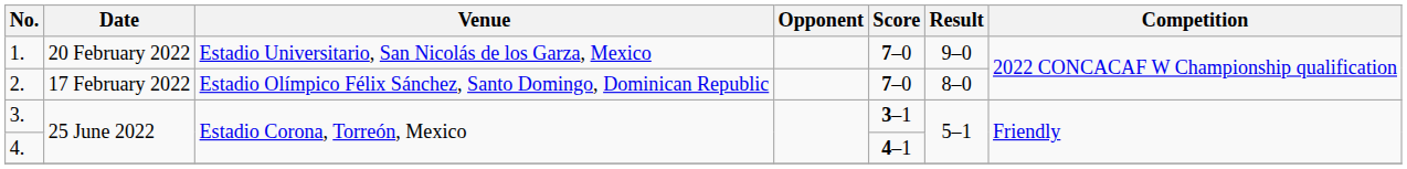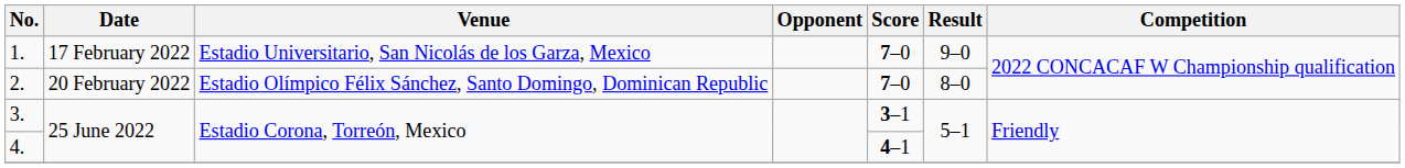1. | Date: 20 February 2022 -> 17 February 2022
2. | Date: 17 February 2022 -> 20 February 2022
